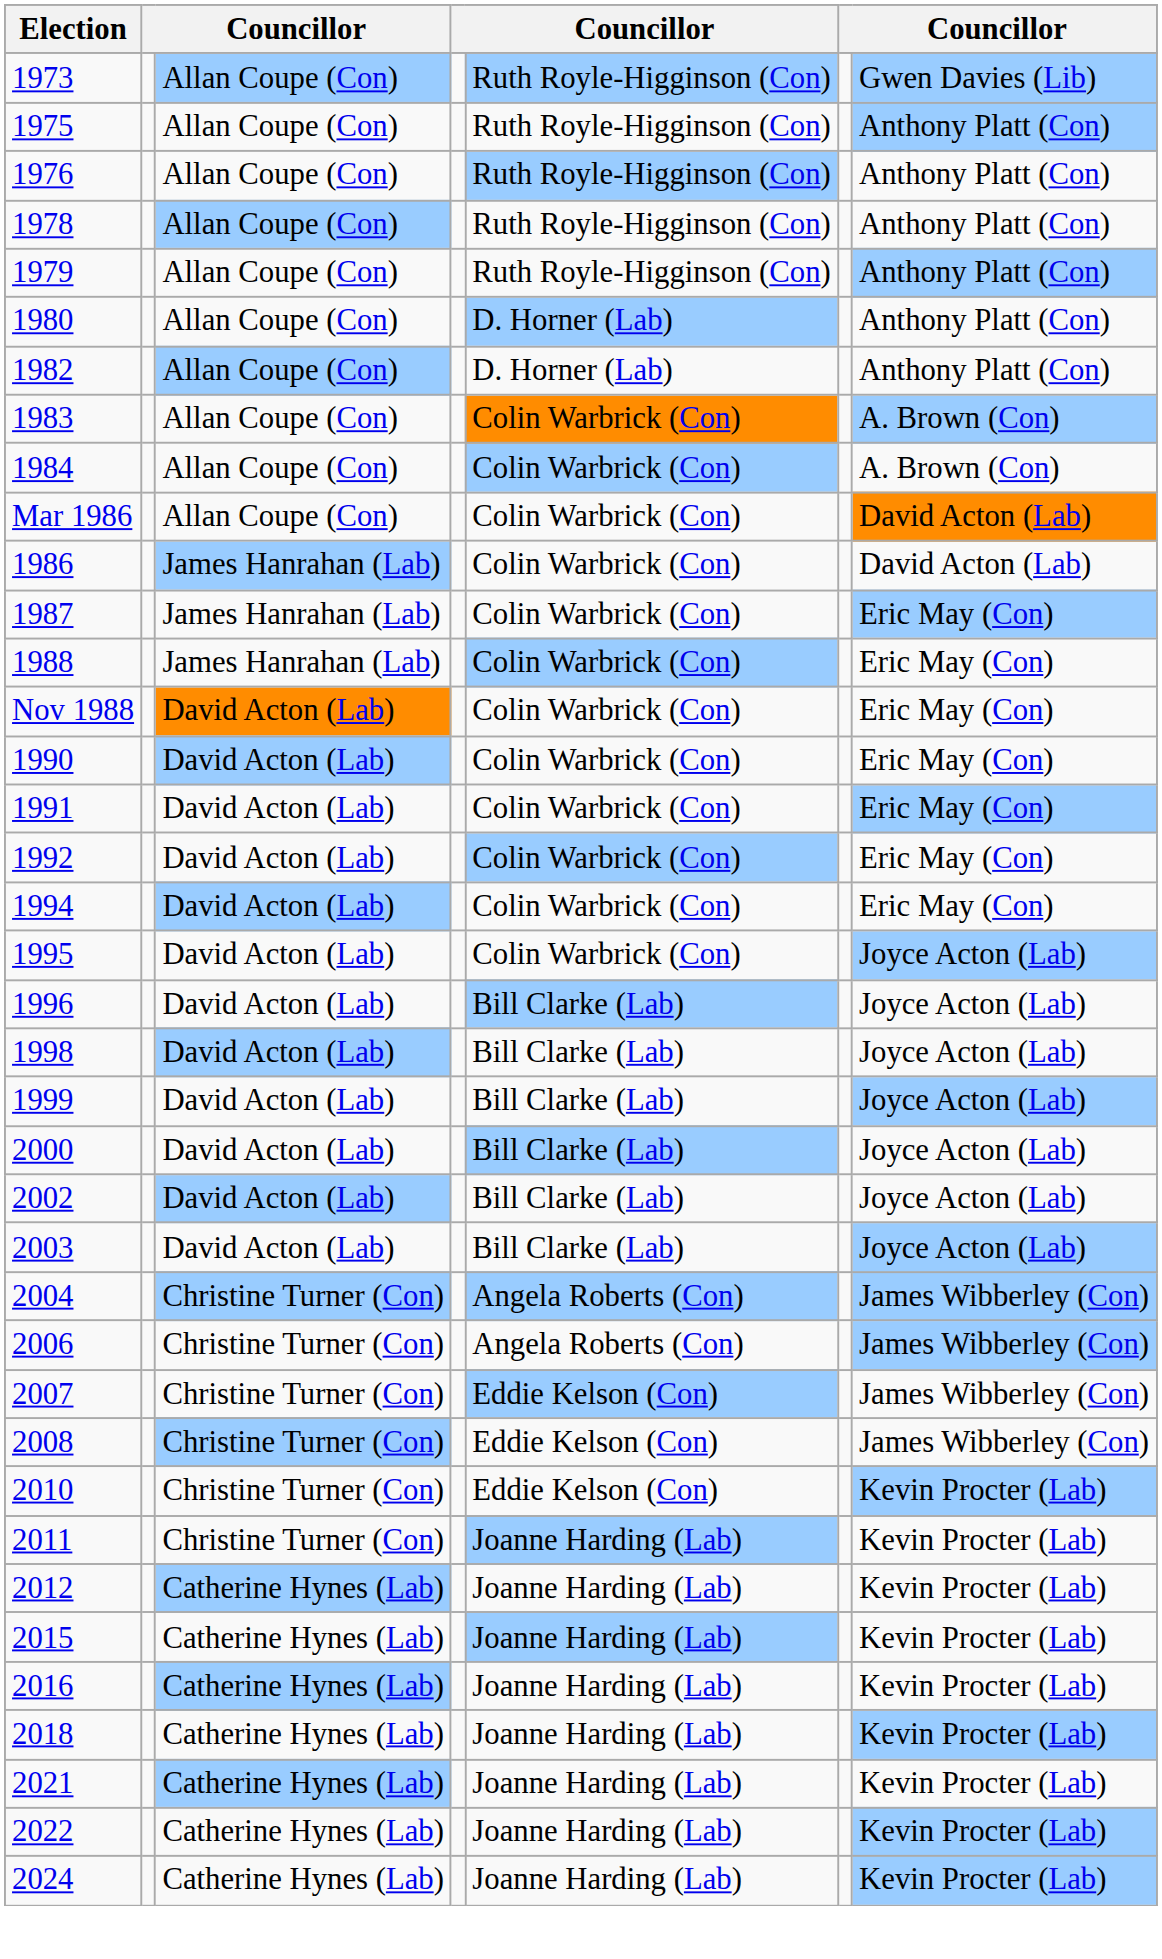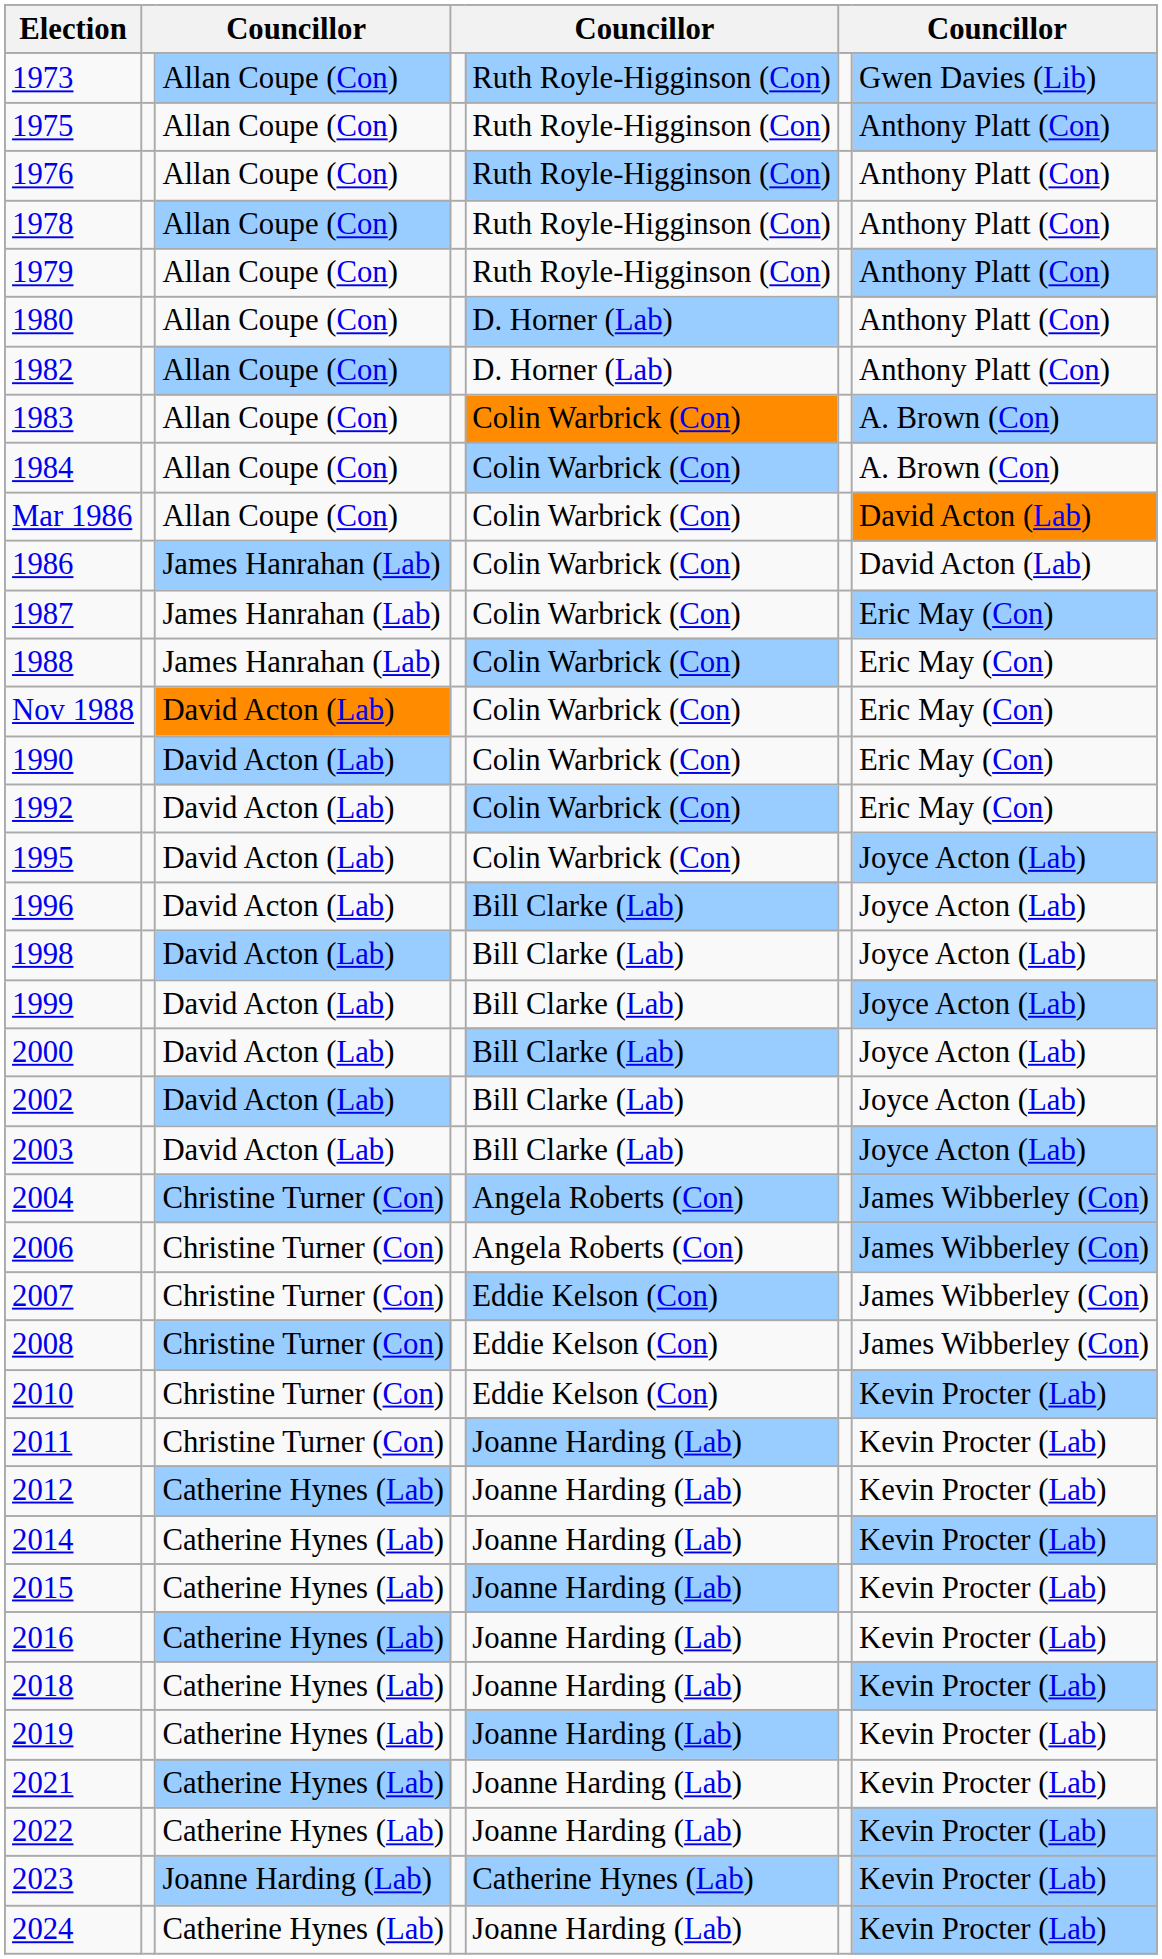- row: 1991 | David Acton (Lab) | Colin Warbrick (Con) | Eric May (Con)
- row: 1994 | David Acton (Lab) | Colin Warbrick (Con) | Eric May (Con)
+ row: 2014 | Catherine Hynes (Lab) | Joanne Harding (Lab) | Kevin Procter (Lab)
+ row: 2019 | Catherine Hynes (Lab) | Joanne Harding (Lab) | Kevin Procter (Lab)
+ row: 2023 | Joanne Harding (Lab) | Catherine Hynes (Lab) | Kevin Procter (Lab)
